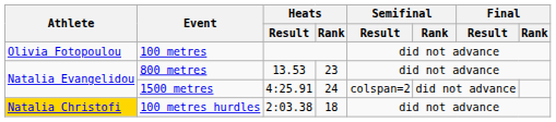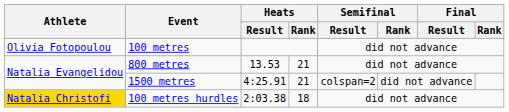800 metres | Heats / Rank: 23 -> 21
1500 metres | Heats / Rank: 24 -> 21
